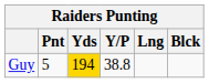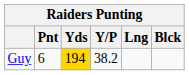Guy | Pnt: 5 -> 6
Guy | Y/P: 38.8 -> 38.2
